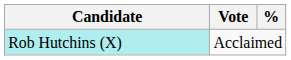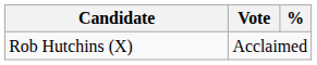Rob Hutchins (X) | Candidate: paleturquoise background -> no background
